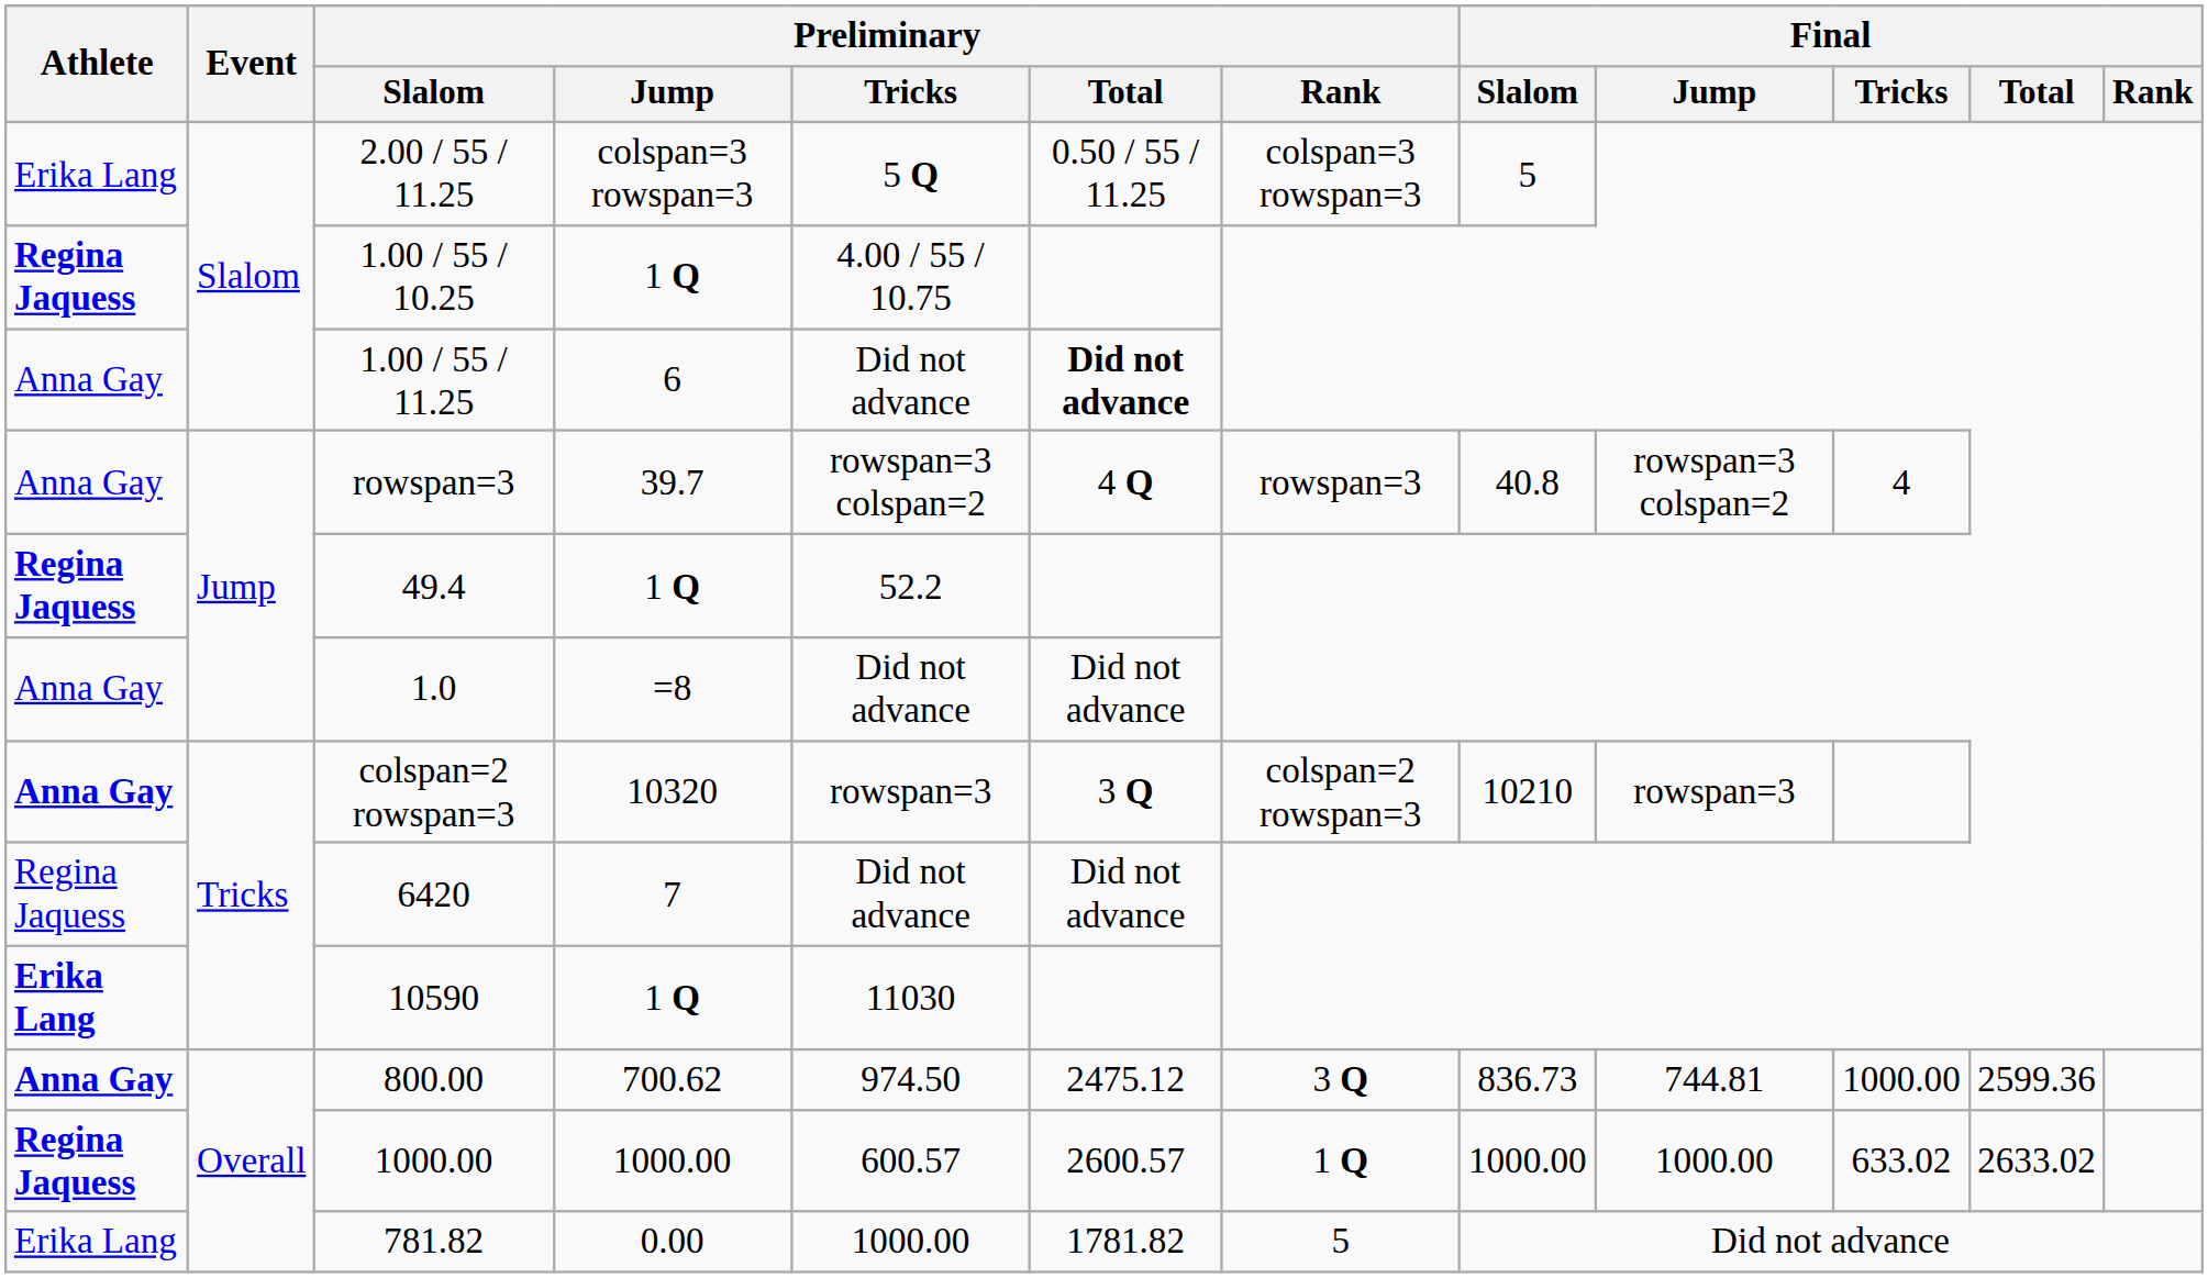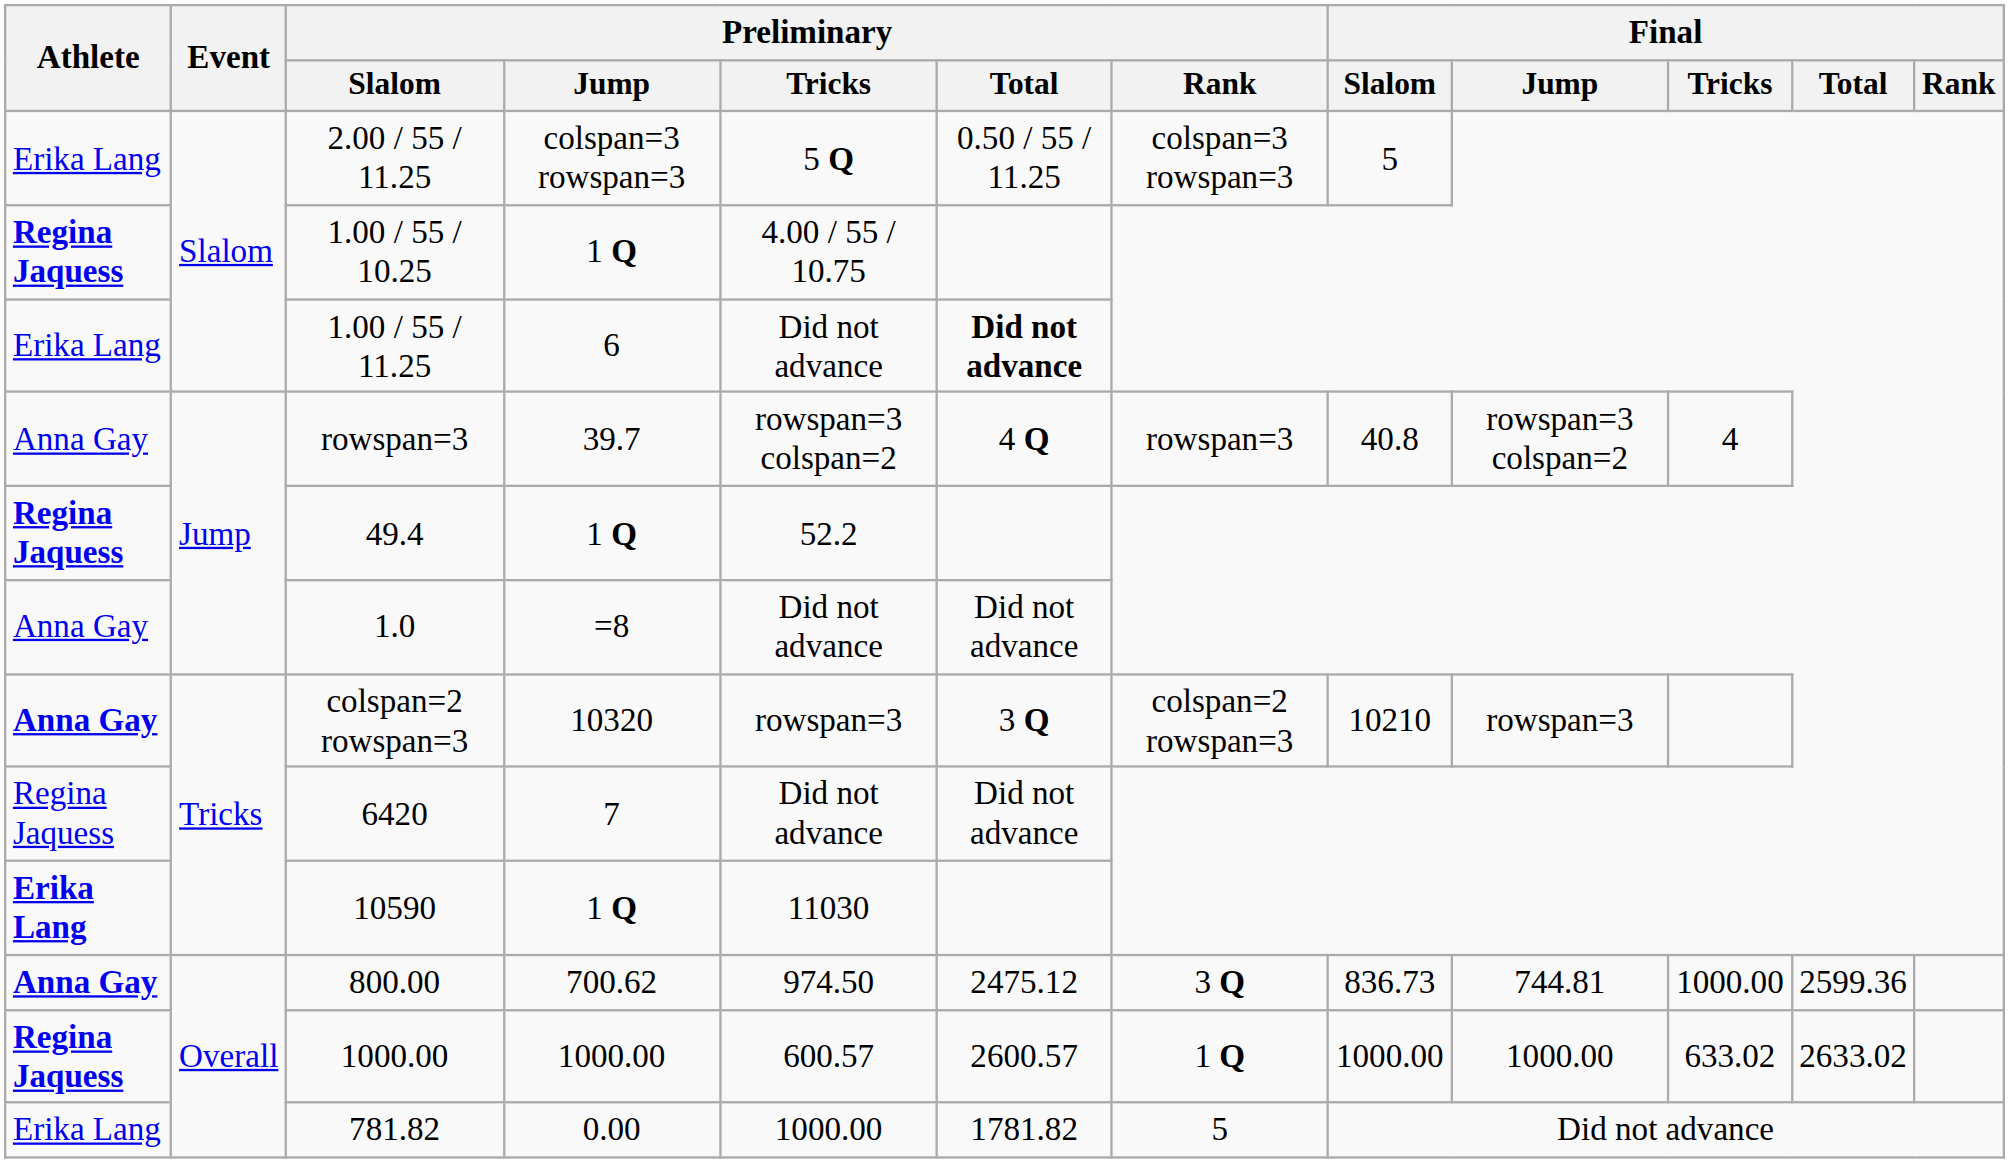1.00 / 55 / 11.25 | Athlete: Anna Gay -> Erika Lang
